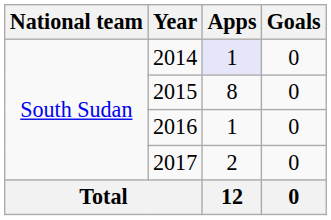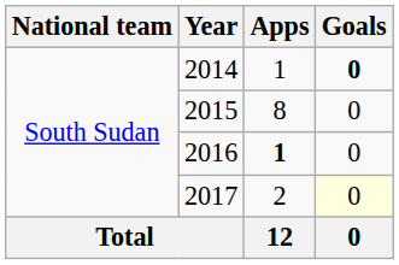2014 | Apps: lavender background -> no background
2014 | Goals: normal -> bold
2016 | Apps: normal -> bold
2017 | Goals: no background -> lightyellow background
